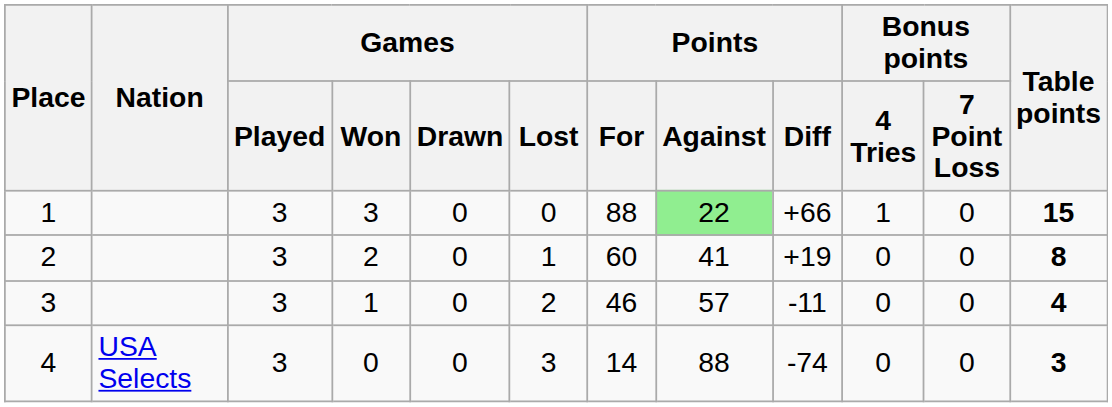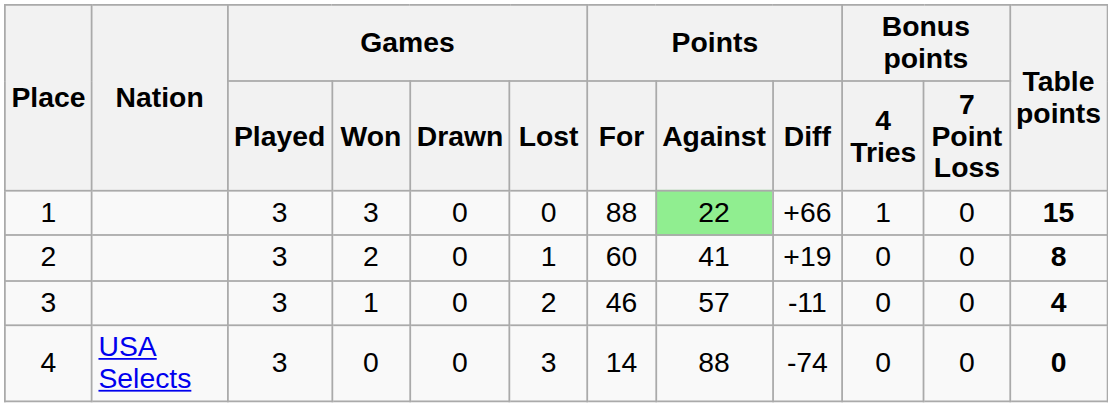row 6 | Table points: 3 -> 0
